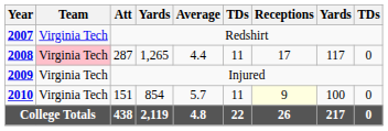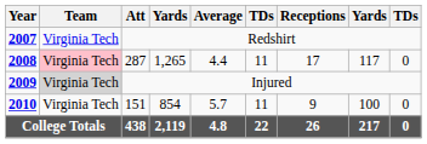2009 | Team: no background -> lightgrey background
2010 | Receptions: lightyellow background -> no background
